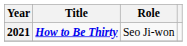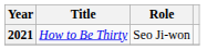2021 | Title: bold -> normal
